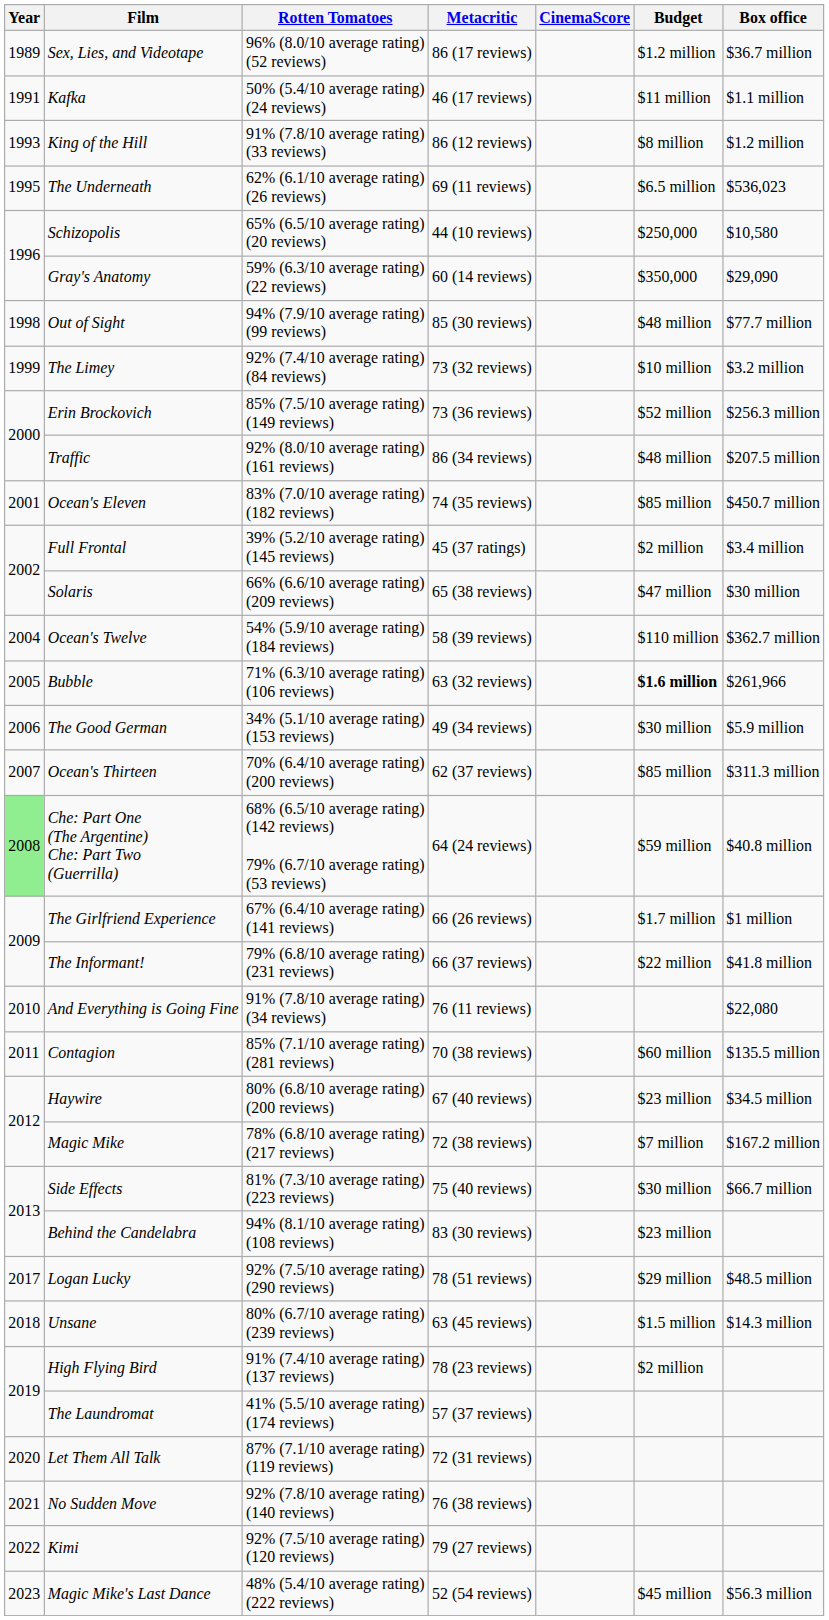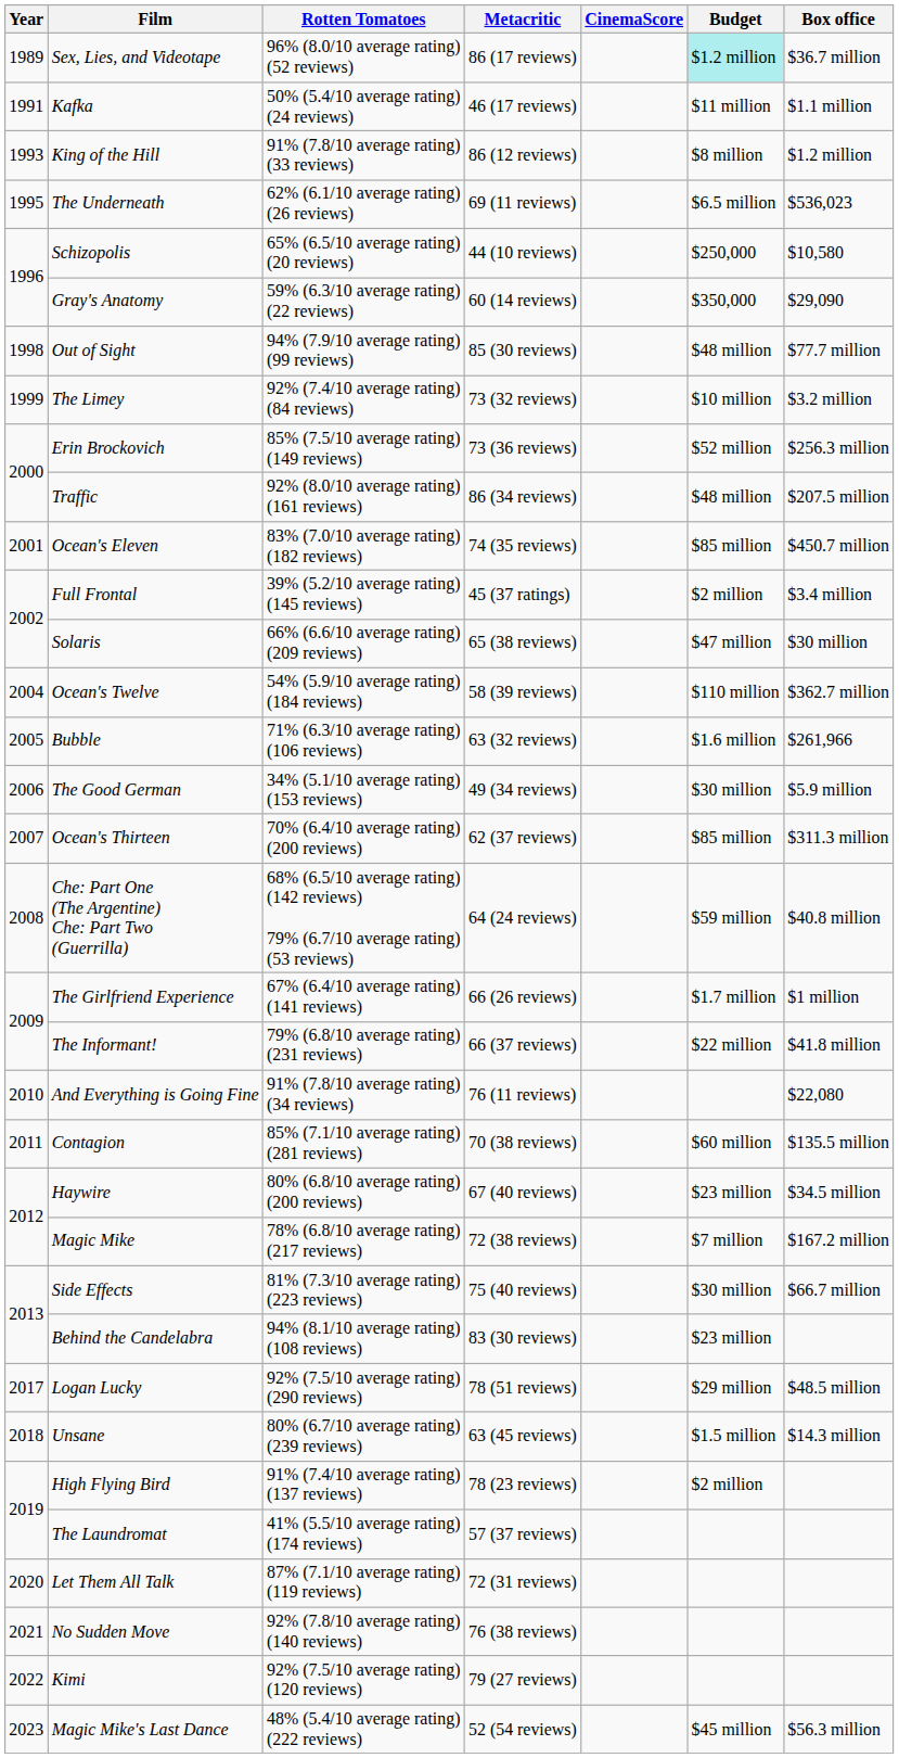row 2 | Budget: no background -> paleturquoise background
row 16 | Budget: bold -> normal
row 19 | Year: lightgreen background -> no background
